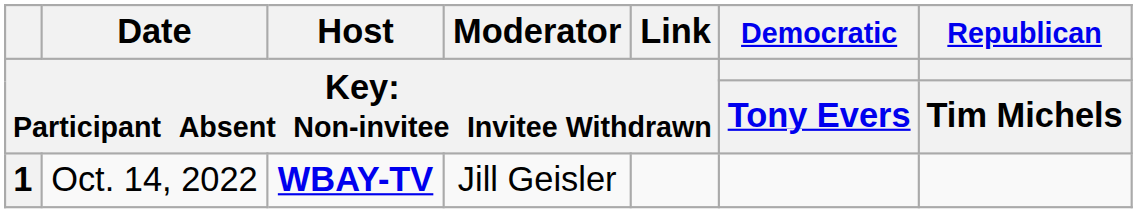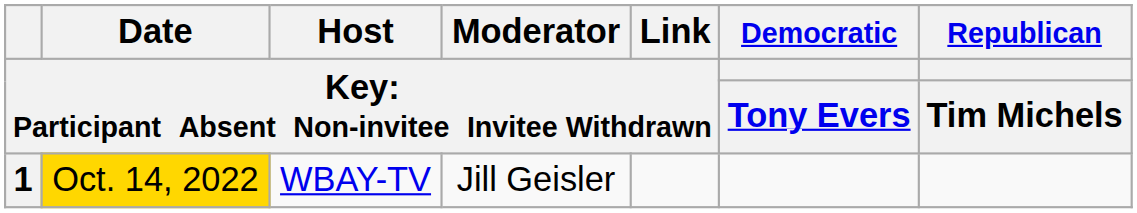1 | column 2: no background -> gold background
1 | column 3: bold -> normal
